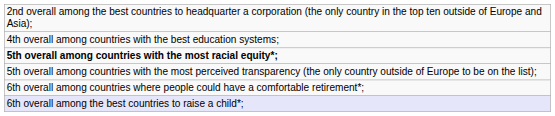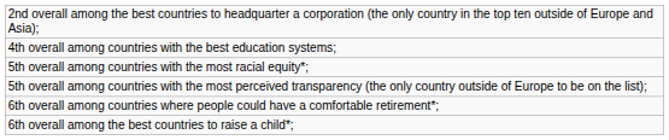row 3 | column 1: bold -> normal
row 6 | column 1: lavender background -> no background
